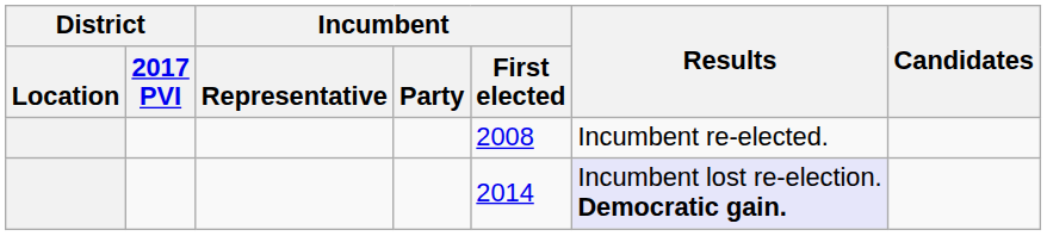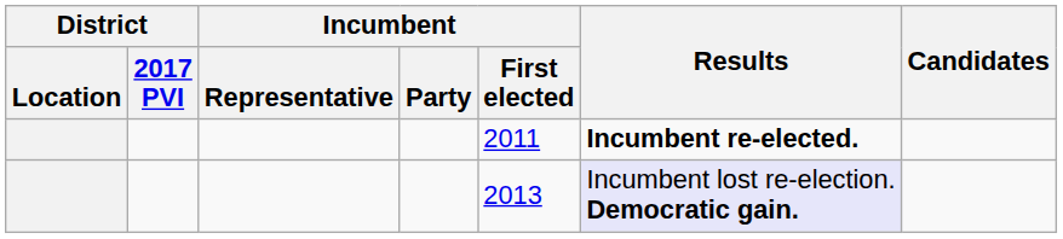row 3 | Incumbent / First elected: 2008 -> 2011
row 3 | Results: normal -> bold
row 4 | Incumbent / First elected: 2014 -> 2013
